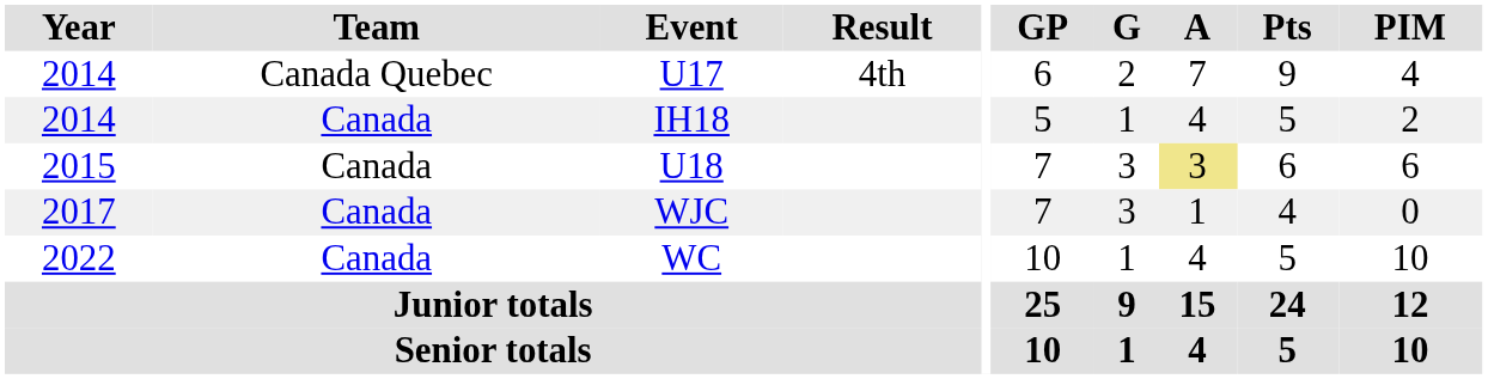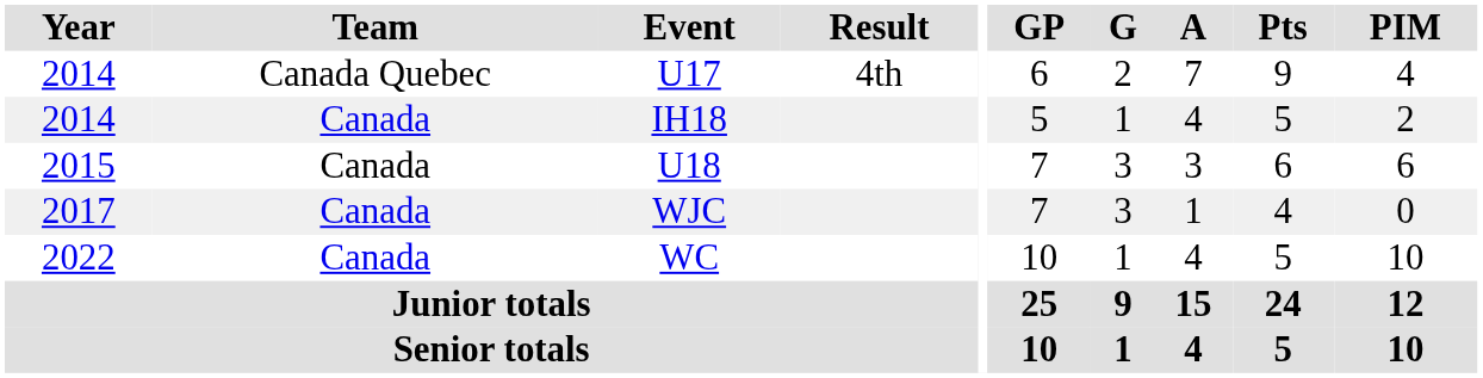U18 | A: khaki background -> no background
